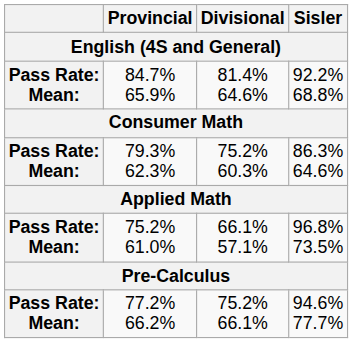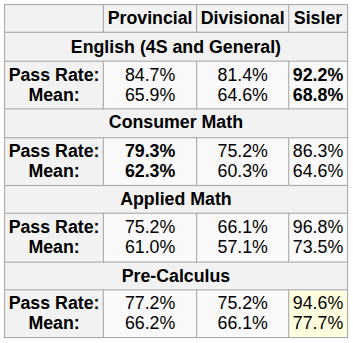row 3 | Sisler: normal -> bold
row 5 | Provincial: normal -> bold
row 9 | Sisler: no background -> lightyellow background
